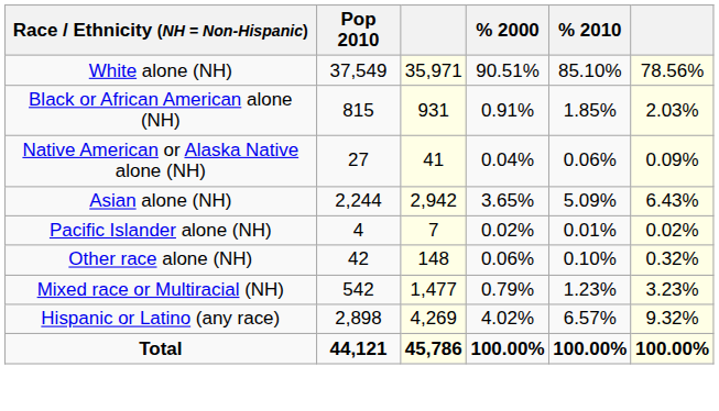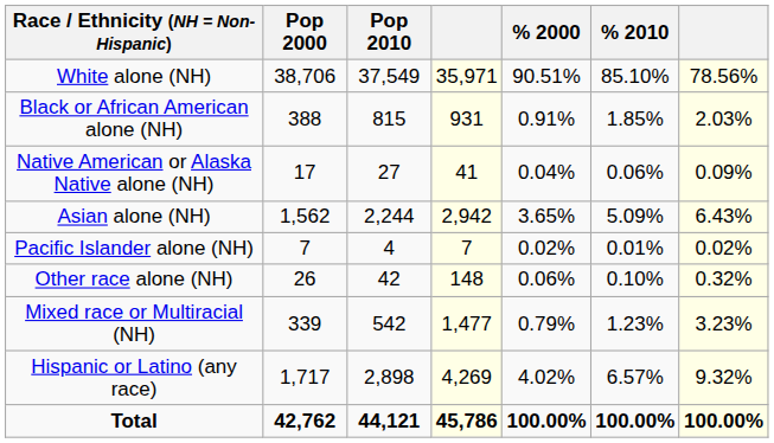+ column: Pop 2000 | 38,706 | 388 | 17 | 1,562 | 7 | 26 | 339 | 1,717 | 42,762
